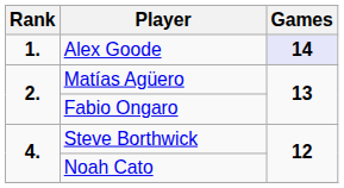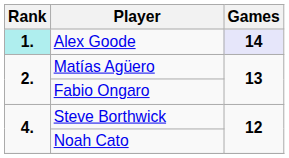Alex Goode | Rank: no background -> paleturquoise background
